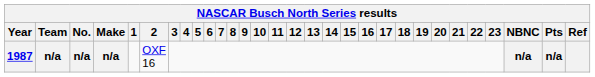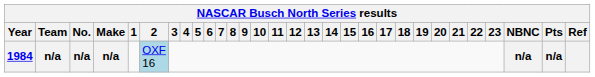row 3 | Year: 1987 -> 1984
row 3 | 2: no background -> lightblue background
